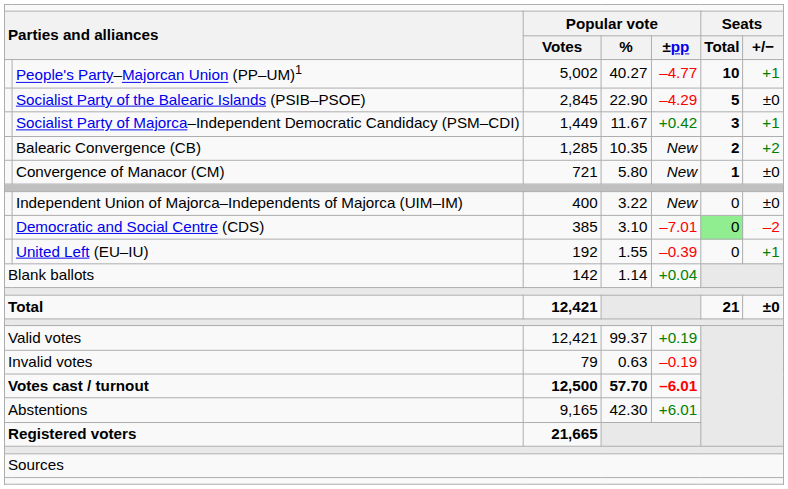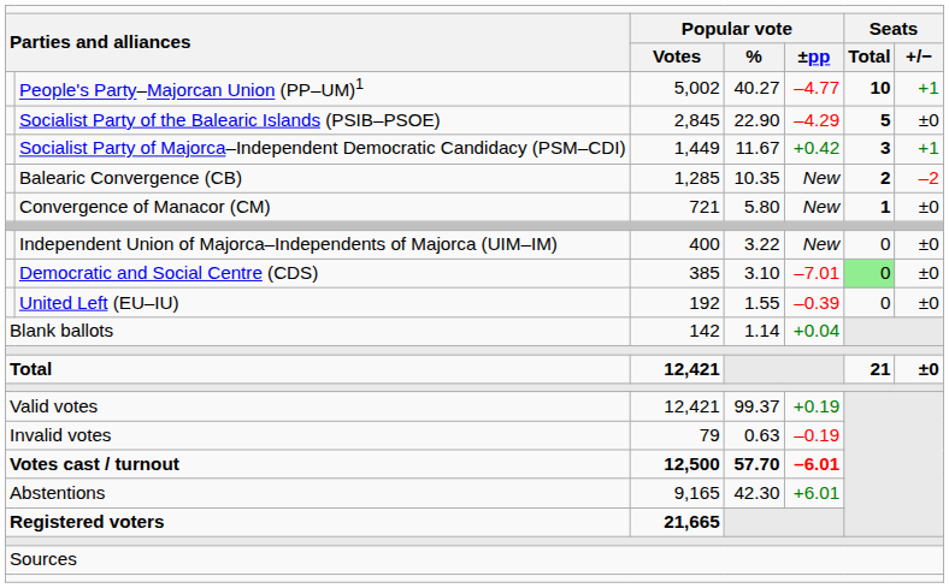Balearic Convergence (CB) | column 7: +2 -> –2
Democratic and Social Centre (CDS) | column 7: –2 -> ±0
United Left (EU–IU) | column 7: +1 -> ±0
